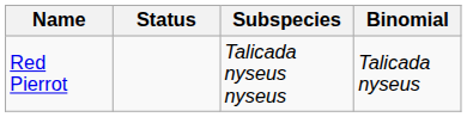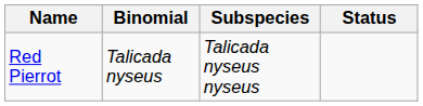columns swapped: Binomial <-> Status
